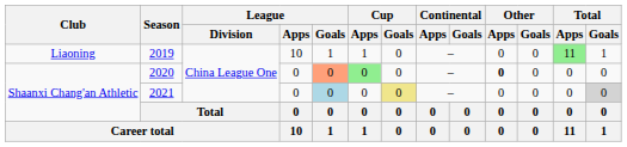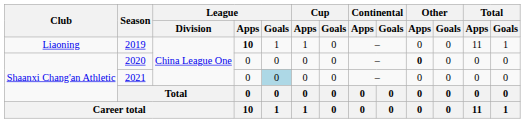2019 | League / Apps: normal -> bold
2019 | Total / Apps: lightgreen background -> no background
2020 | League / Goals: lightsalmon background -> no background
2020 | Cup / Apps: lightgreen background -> no background
2021 | Cup / Goals: khaki background -> no background
2021 | Total / Goals: lightgrey background -> no background
